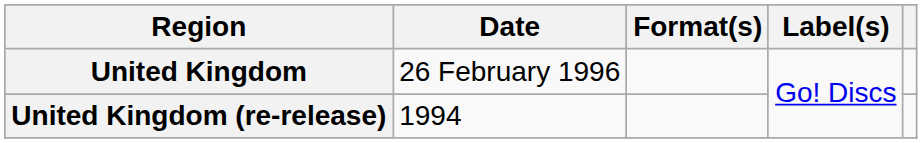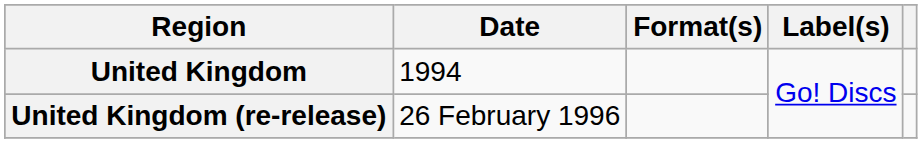United Kingdom | Date: 26 February 1996 -> 1994
United Kingdom (re-release) | Date: 1994 -> 26 February 1996
